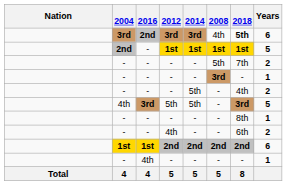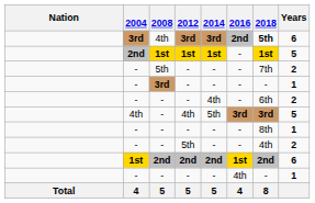columns swapped: 2008 <-> 2016
row 6 | 2014: 5th -> 4th
row 6 | 2018: 4th -> 6th
row 7 | 2012: 5th -> 4th
row 9 | 2012: 4th -> 5th
row 9 | 2018: 6th -> 4th
